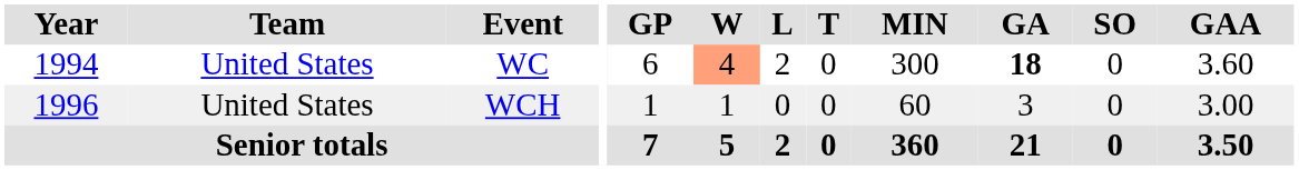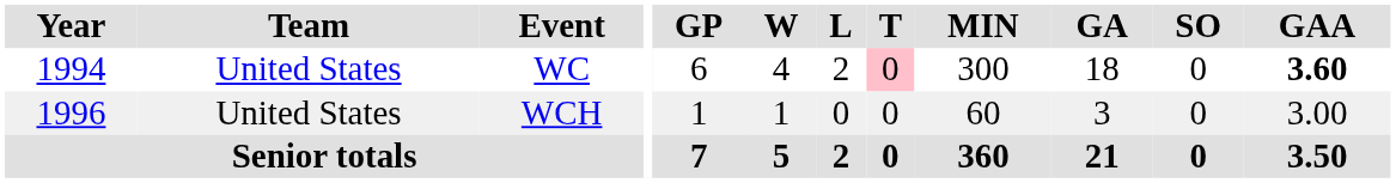WC | W: lightsalmon background -> no background
WC | T: no background -> pink background
WC | GA: bold -> normal
WC | GAA: normal -> bold
